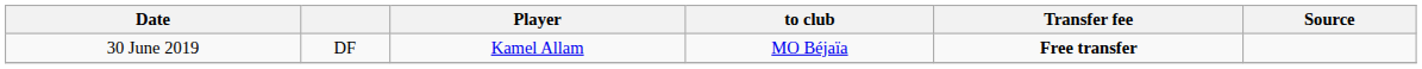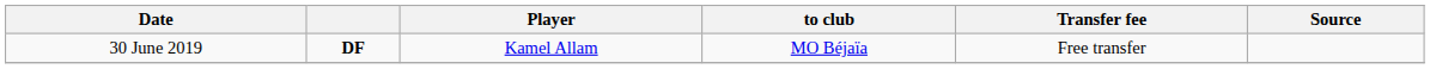30 June 2019 | column 2: normal -> bold
30 June 2019 | Transfer fee: bold -> normal
